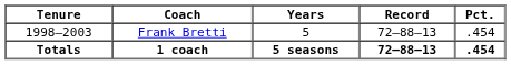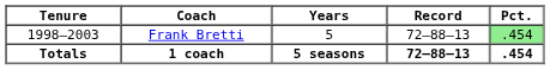Frank Bretti | Pct.: no background -> lightgreen background
